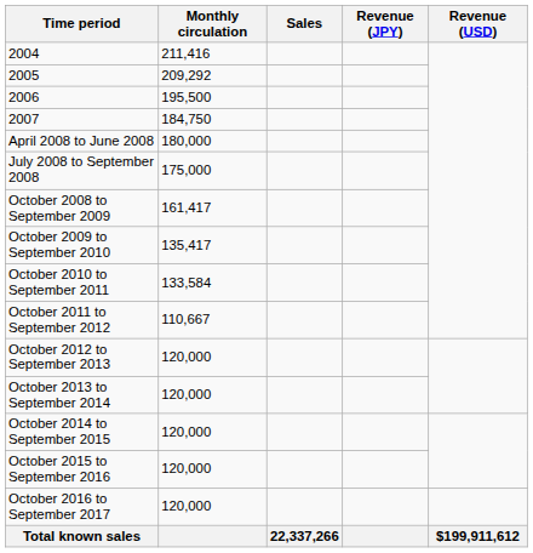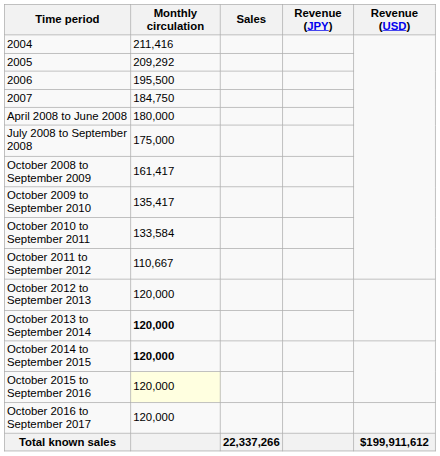October 2013 to September 2014 | Monthly circulation: normal -> bold
October 2014 to September 2015 | Monthly circulation: normal -> bold
October 2015 to September 2016 | Monthly circulation: no background -> lightyellow background
